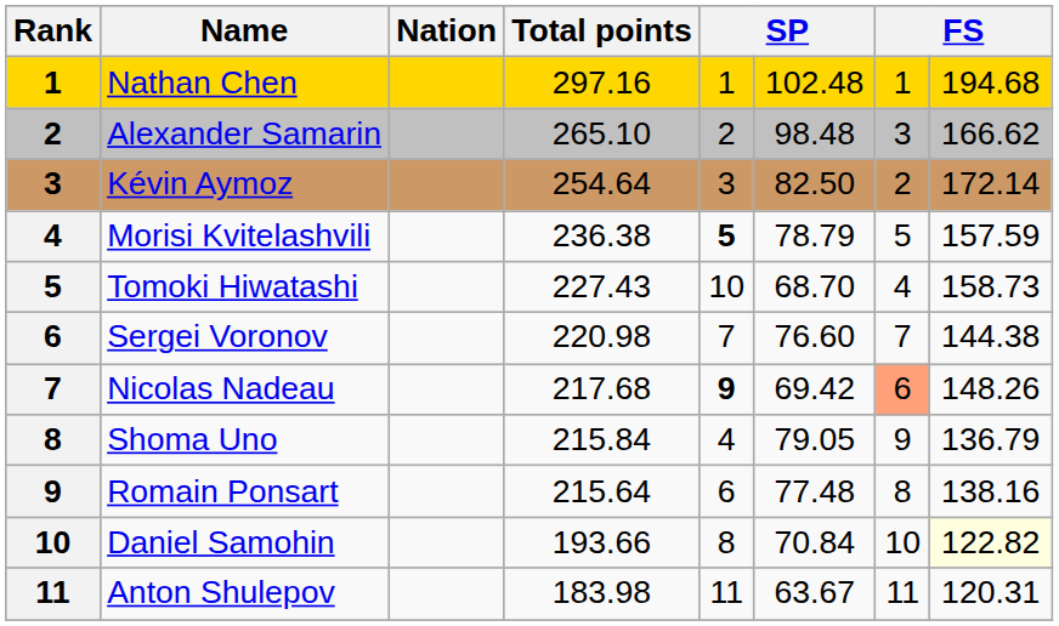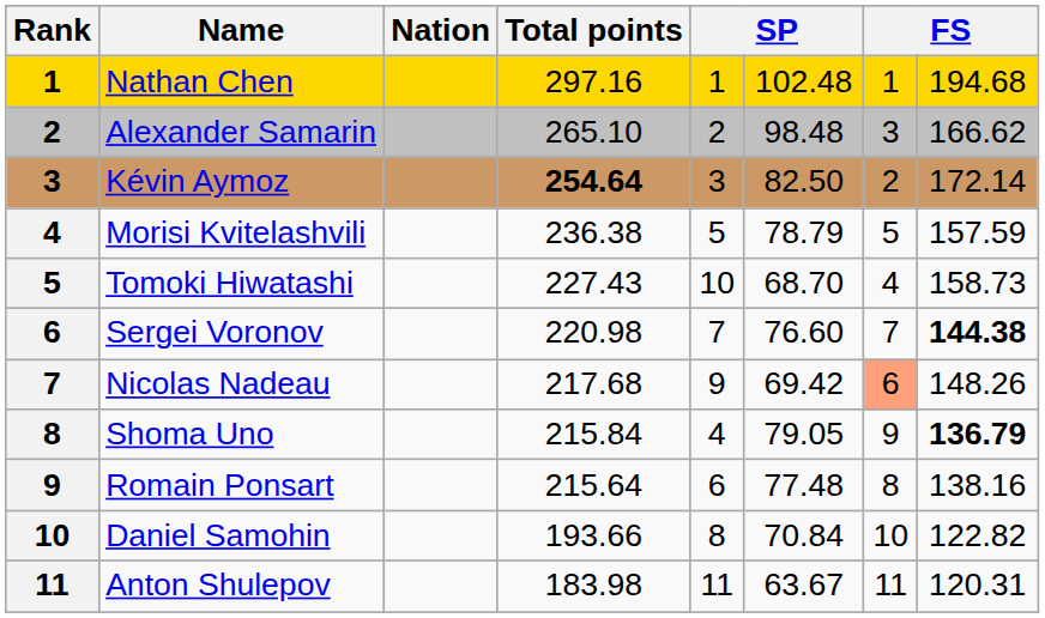Kévin Aymoz | Total points: normal -> bold
Morisi Kvitelashvili | column 5: bold -> normal
Sergei Voronov | column 8: normal -> bold
Nicolas Nadeau | column 5: bold -> normal
Shoma Uno | column 8: normal -> bold
Daniel Samohin | column 8: lightyellow background -> no background
